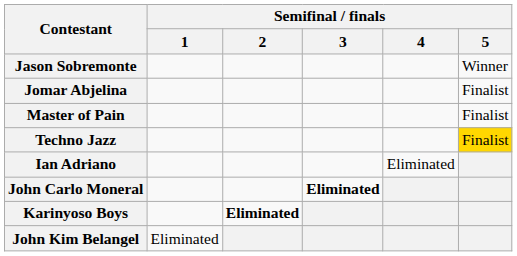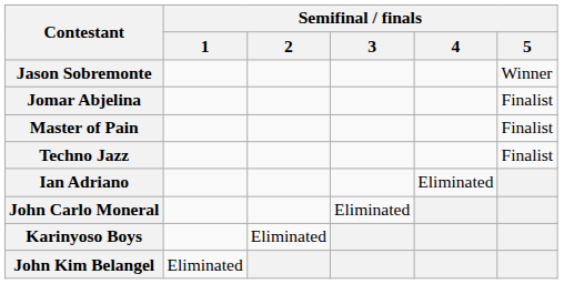Techno Jazz | Semifinal / finals / 5: gold background -> no background
John Carlo Moneral | Semifinal / finals / 3: bold -> normal
Karinyoso Boys | Semifinal / finals / 2: bold -> normal
